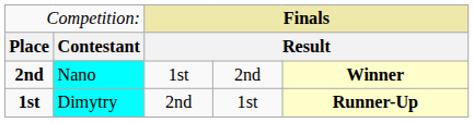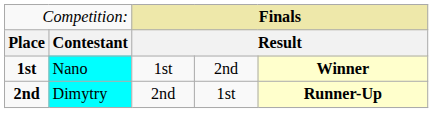row 3 | column 1: 2nd -> 1st
row 4 | column 1: 1st -> 2nd
